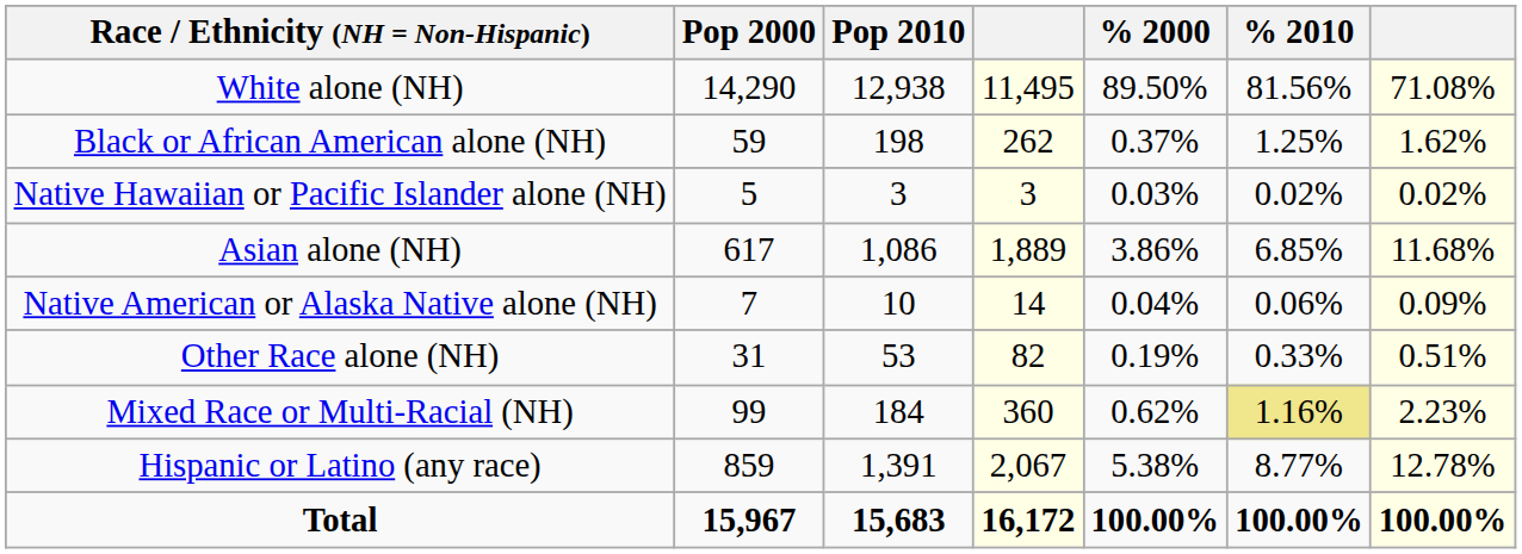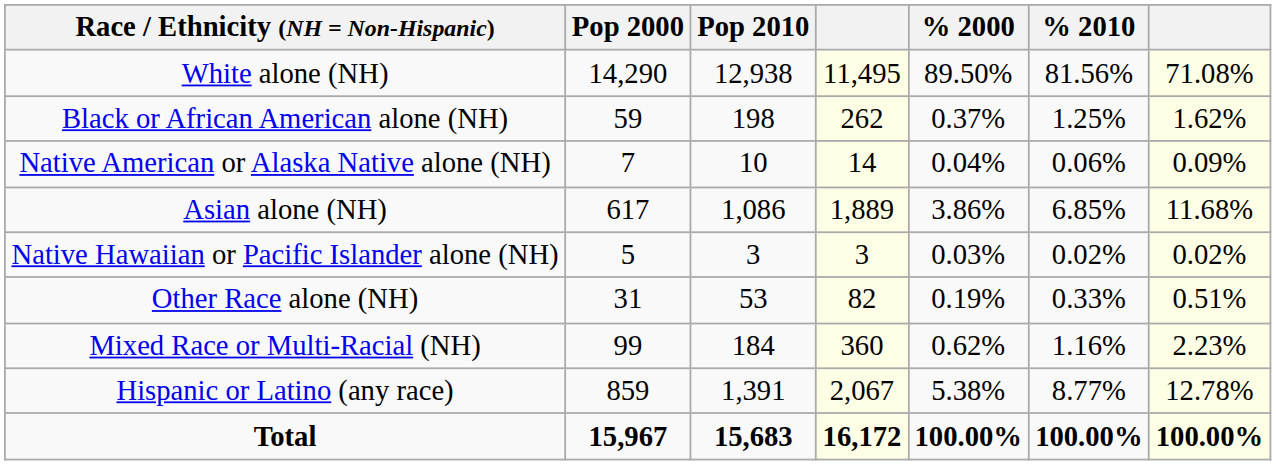rows swapped: Native American or Alaska Native alone (NH) <-> Native Hawaiian or Pacific Islander alone (NH)
Mixed Race or Multi-Racial (NH) | % 2010: khaki background -> no background
